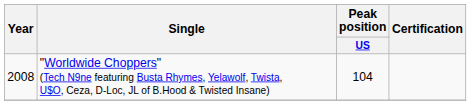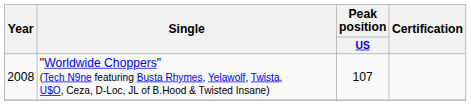row 3 | Peak position / US: 104 -> 107
